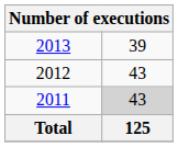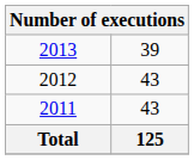2011 | column 2: lightgrey background -> no background
